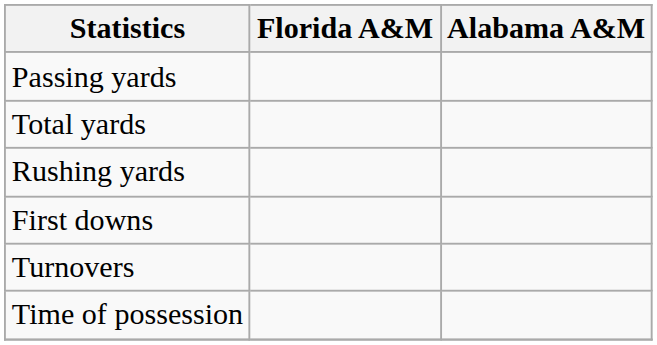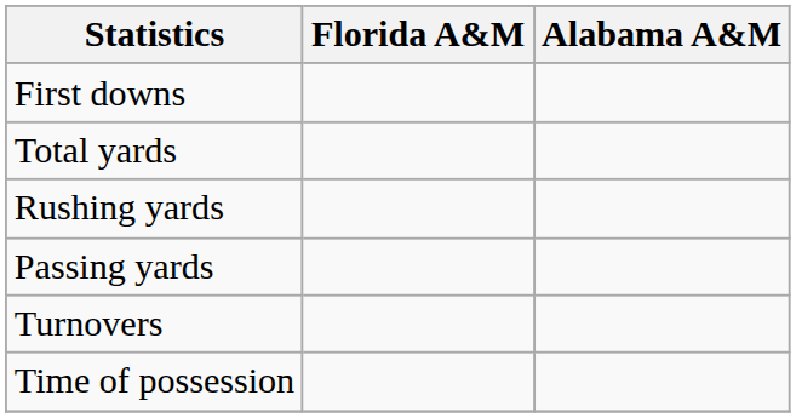rows swapped: First downs <-> Passing yards
